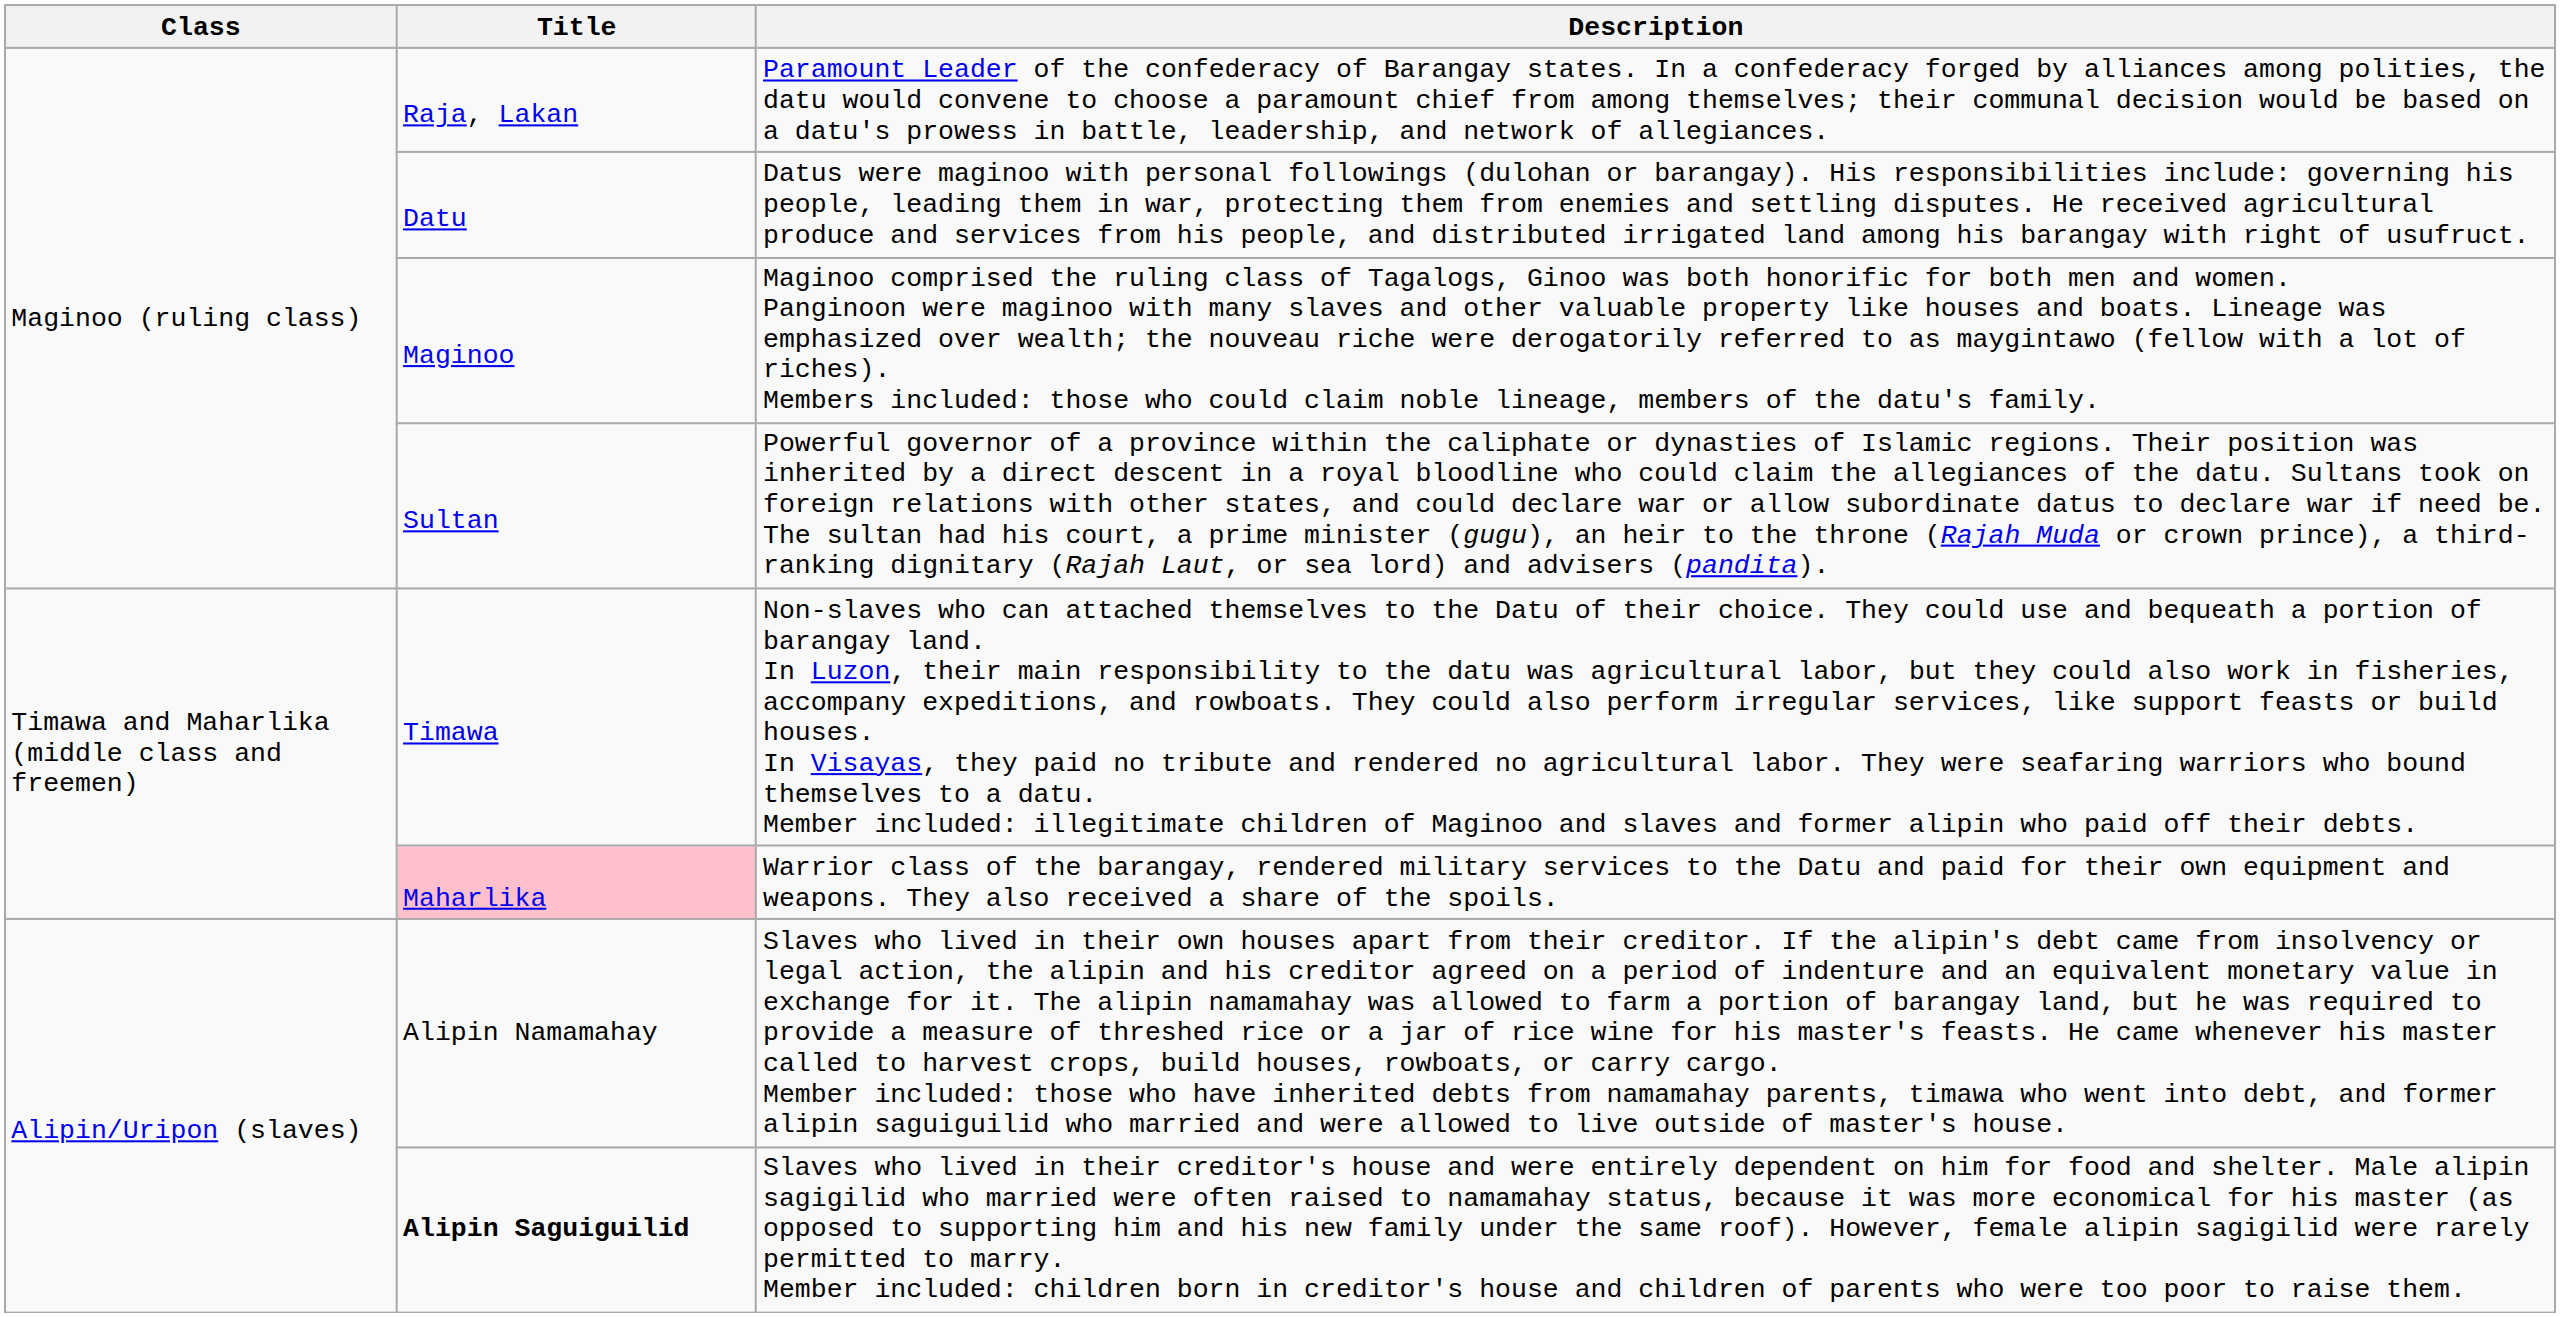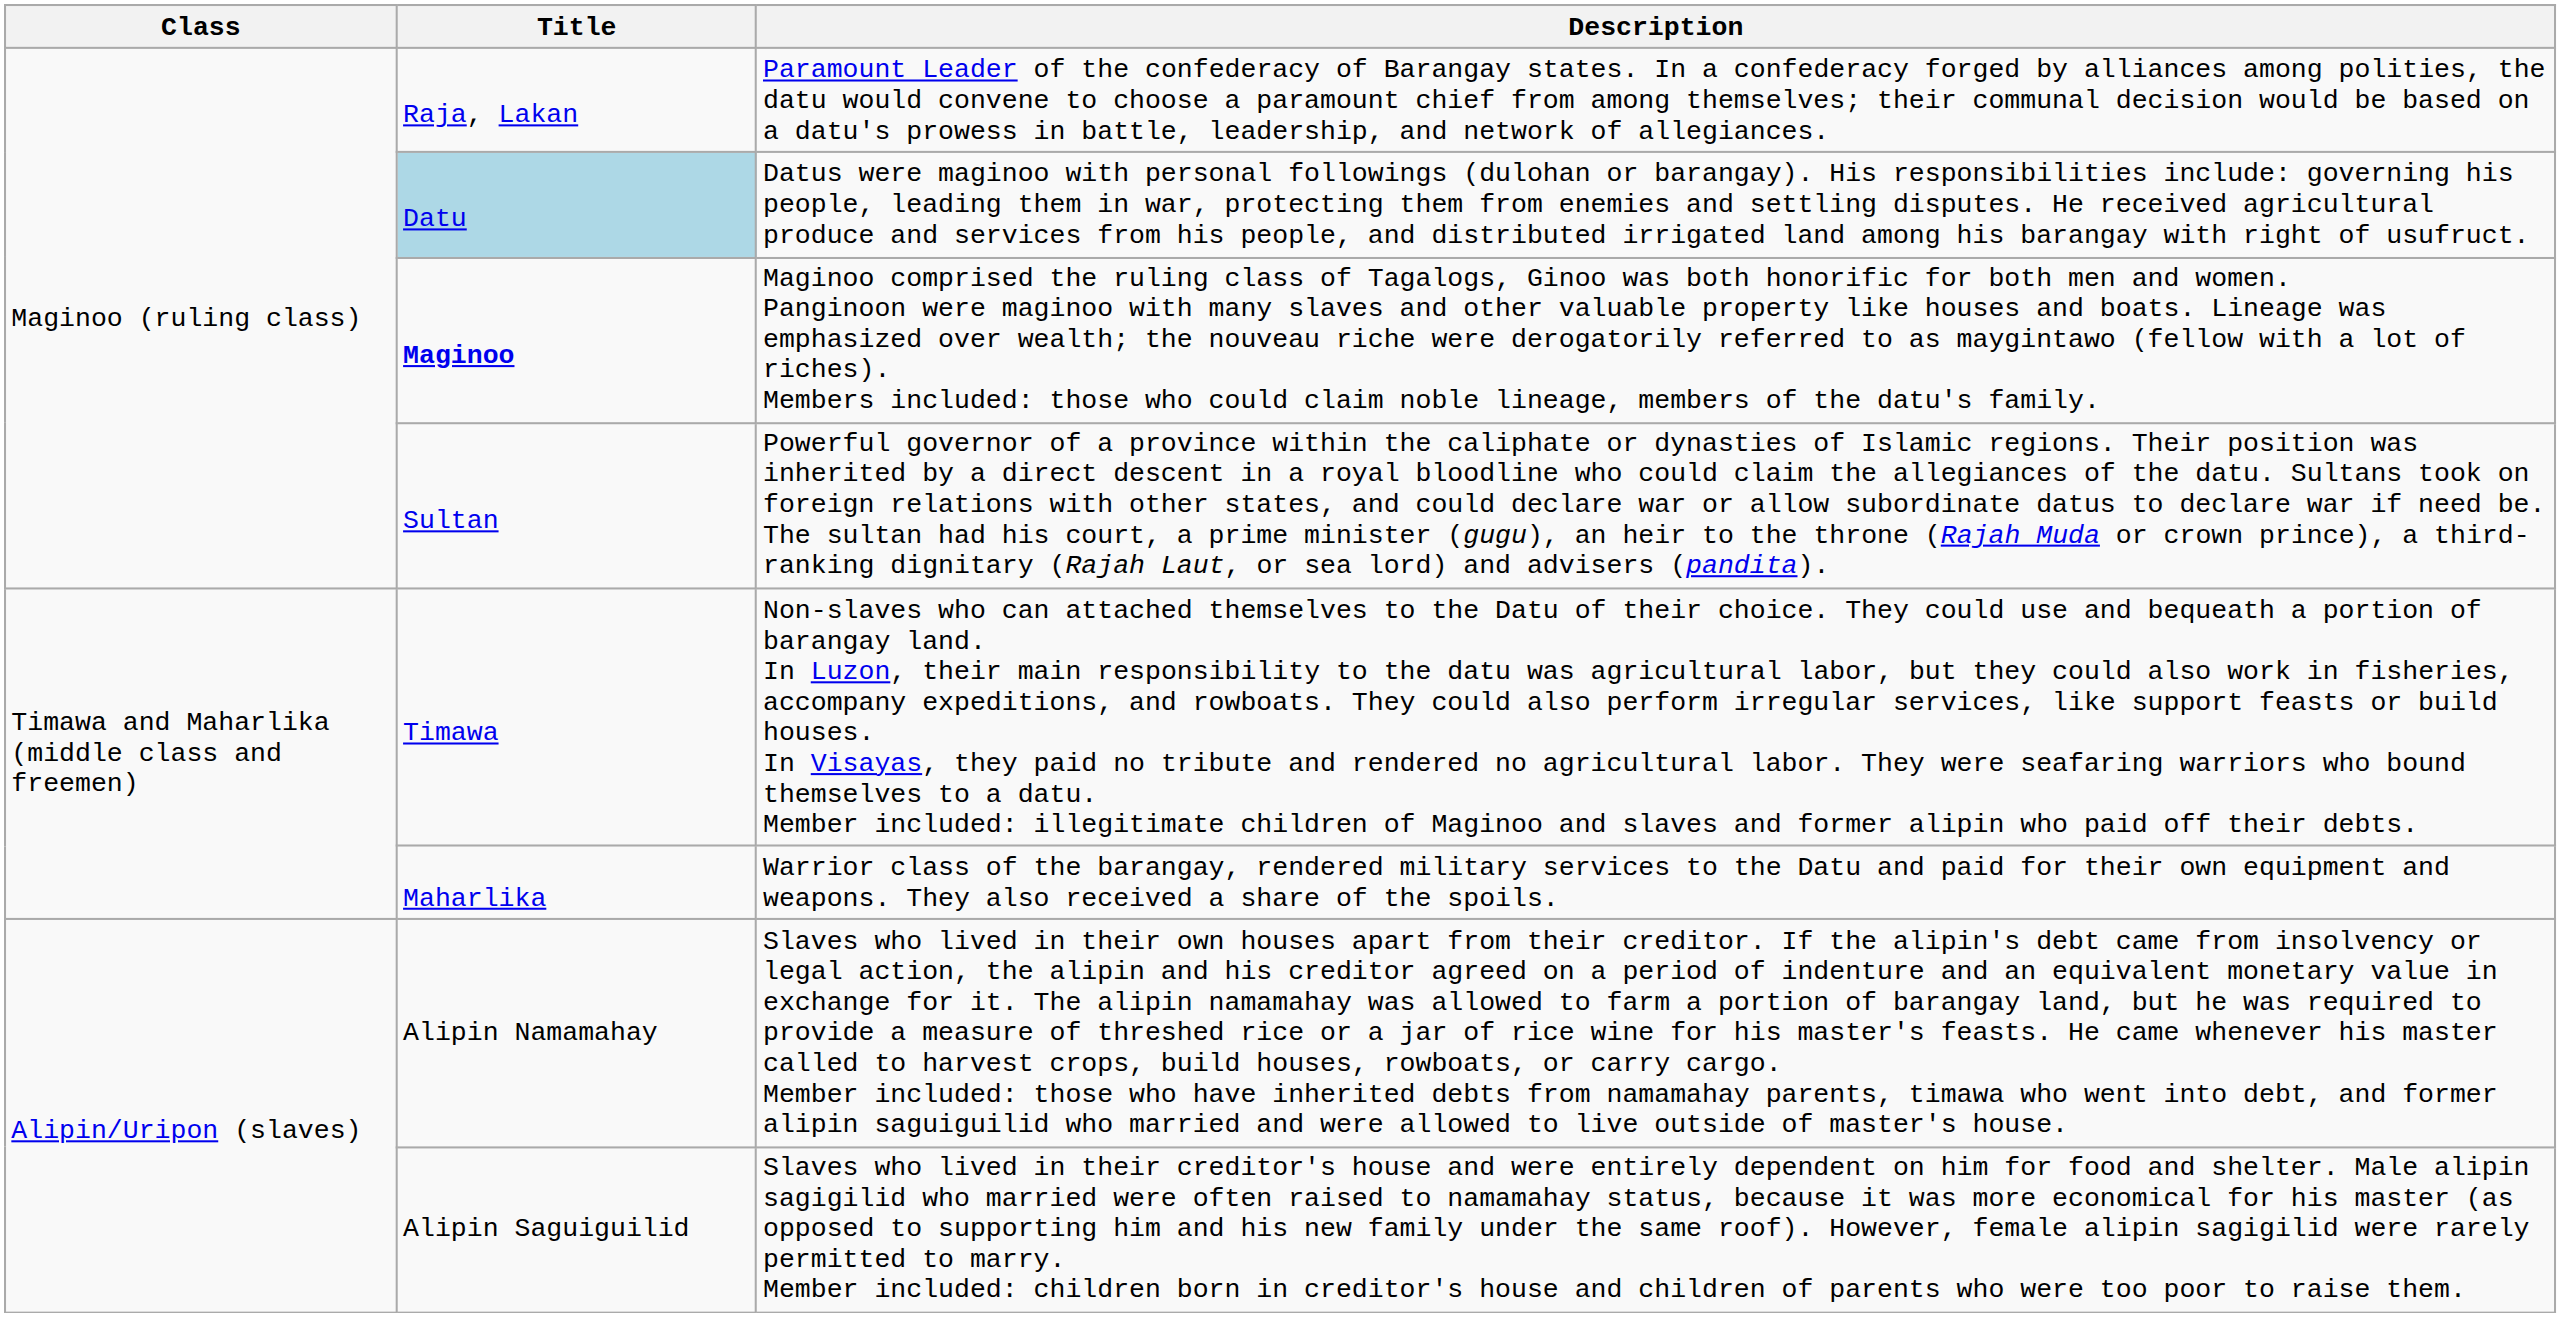Datu | Title: no background -> lightblue background
Maginoo | Title: normal -> bold
Maharlika | Title: pink background -> no background
Alipin Saguiguilid | Title: bold -> normal
